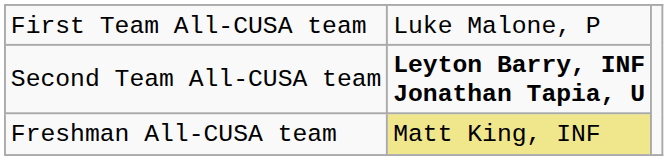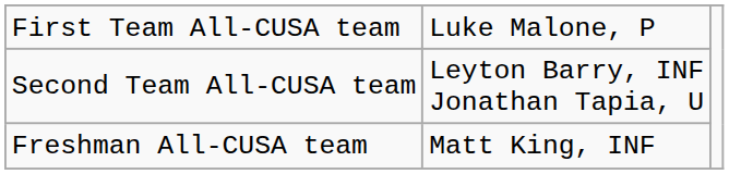row 2 | column 2: bold -> normal
row 3 | column 2: khaki background -> no background
